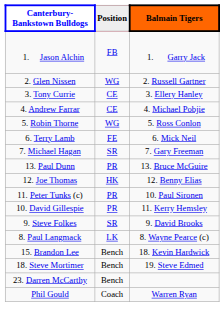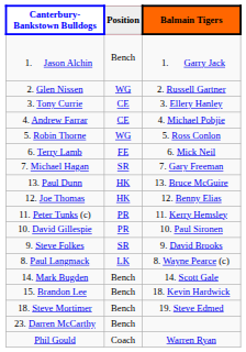Jason Alchin | Position: FB -> Bench
13. Paul Dunn | Position: PR -> HK
11. Peter Tunks (c) | Balmain Tigers: 10. Paul Sironen -> 11. Kerry Hemsley
10. David Gillespie | Balmain Tigers: 11. Kerry Hemsley -> 10. Paul Sironen
+ row: 14. Mark Bugden | Bench | 14. Scott Gale
